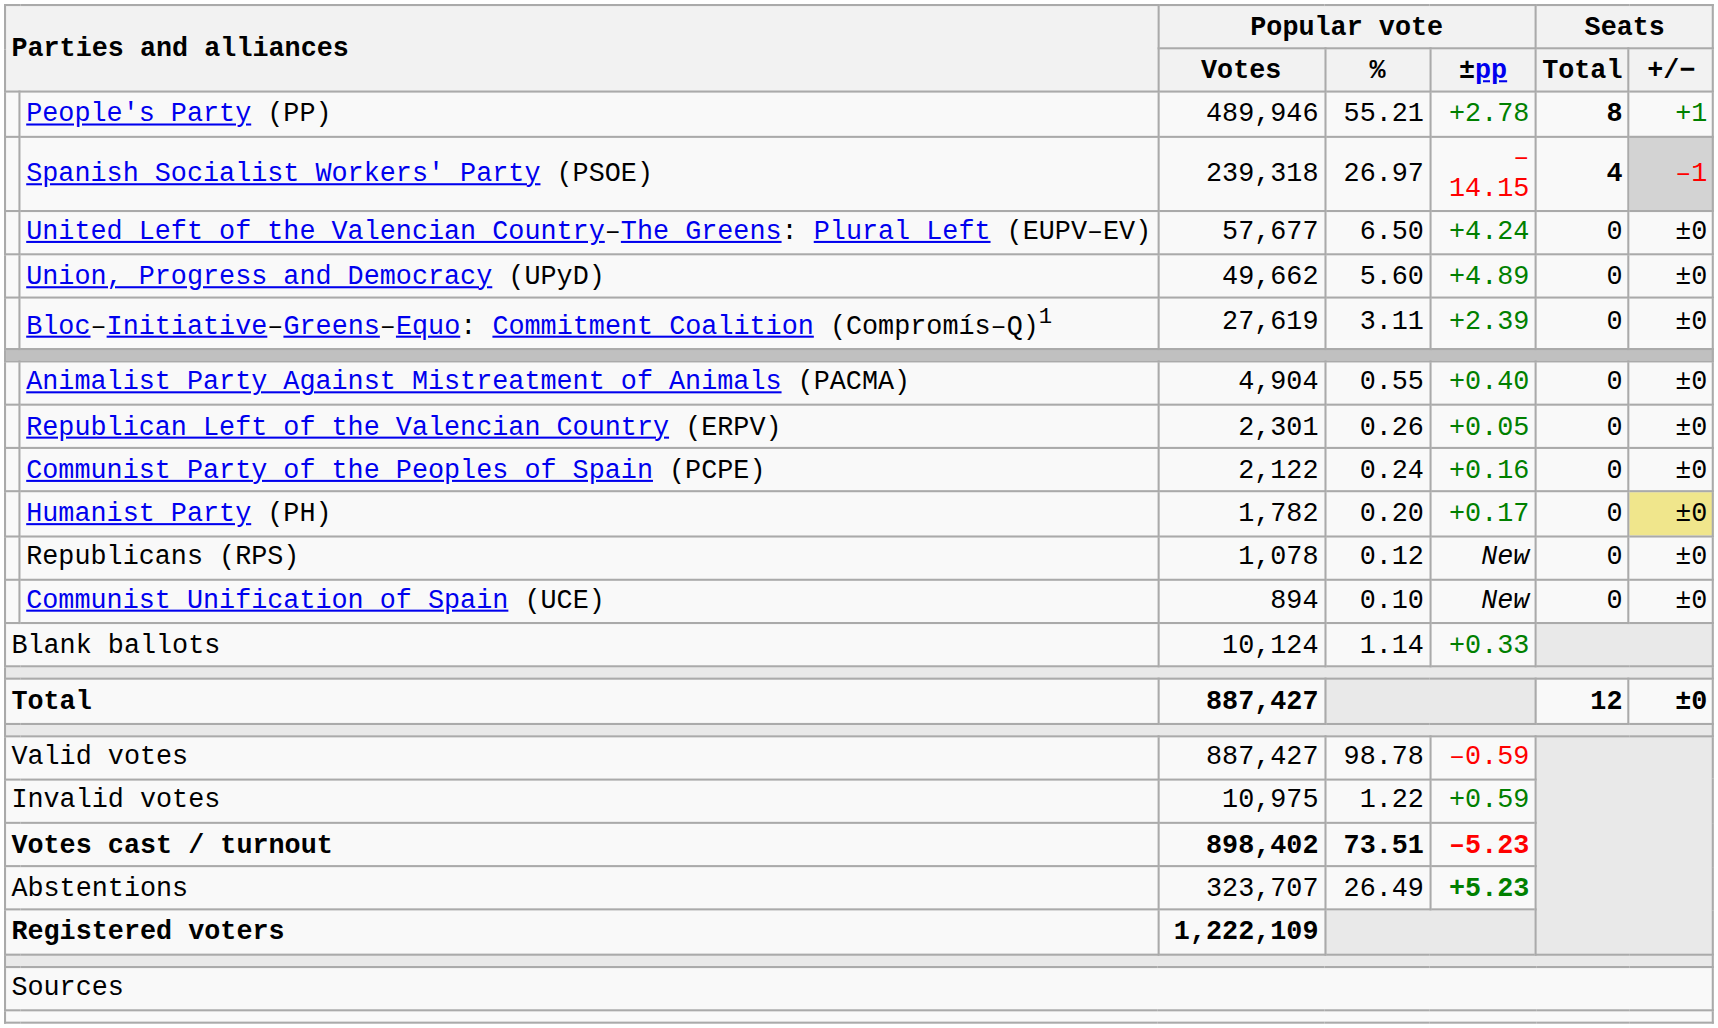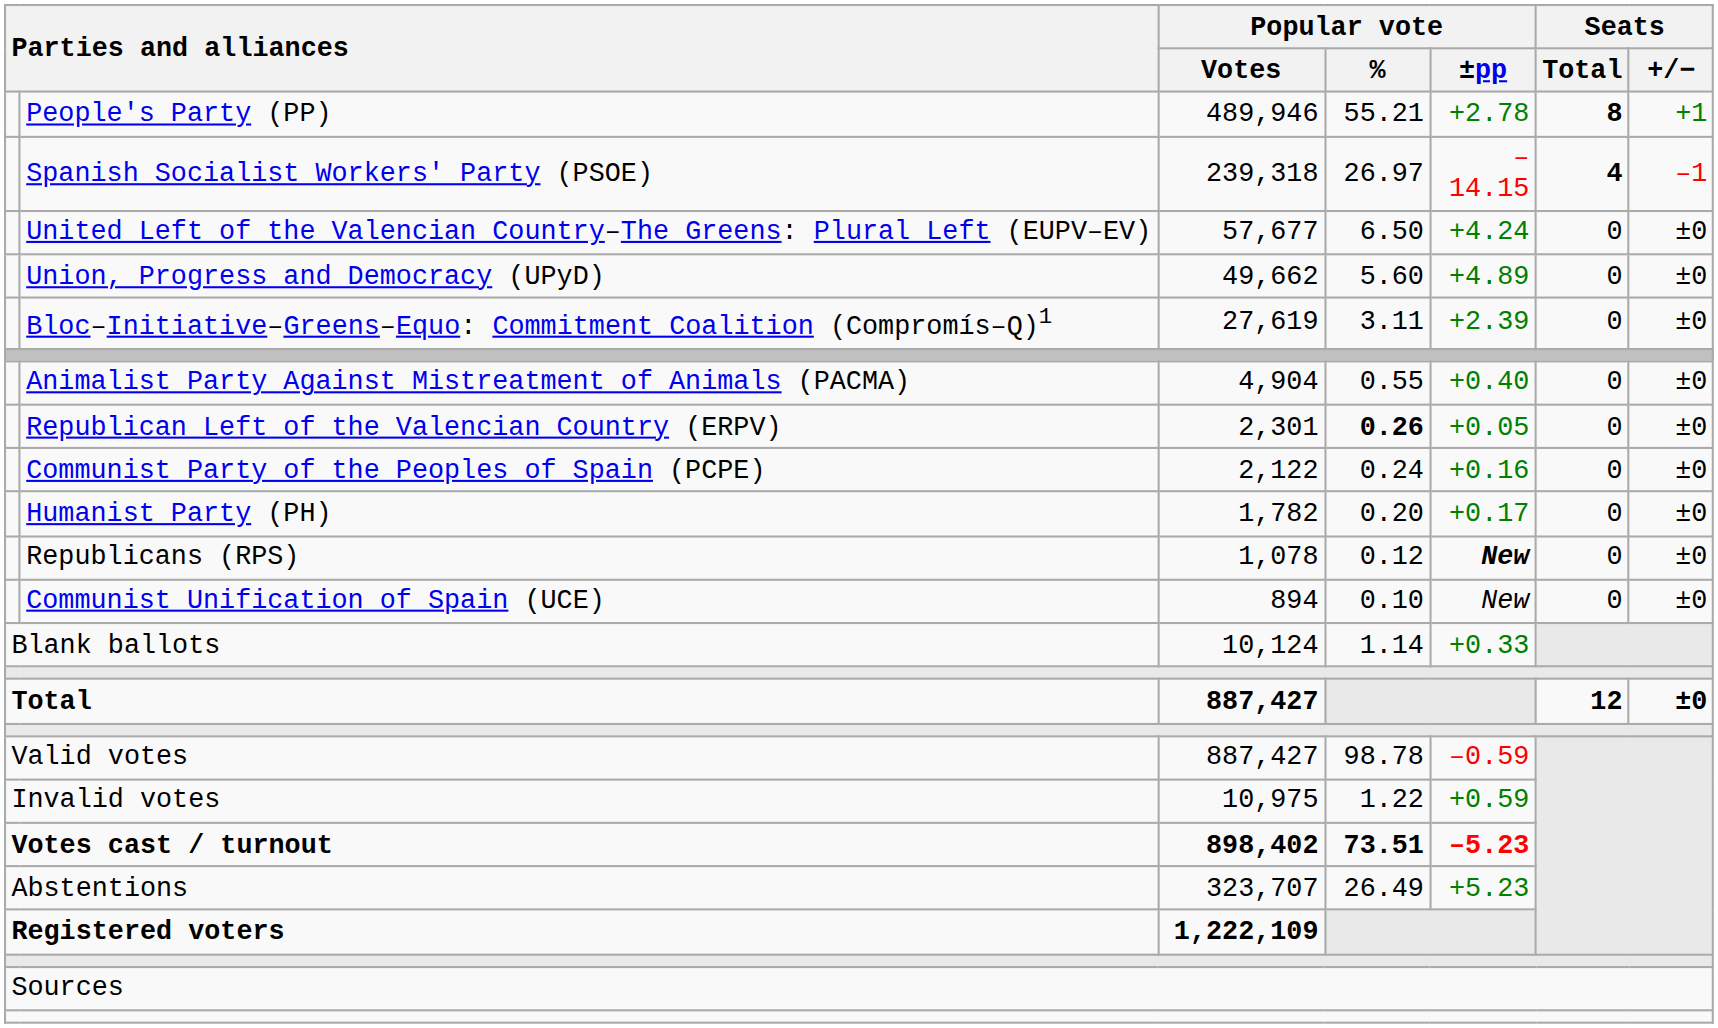Spanish Socialist Workers' Party (PSOE) | Seats / +/−: lightgrey background -> no background
Republican Left of the Valencian Country (ERPV) | Popular vote / %: normal -> bold
Humanist Party (PH) | Seats / +/−: khaki background -> no background
Republicans (RPS) | Popular vote / ±pp: normal -> bold
Abstentions | Popular vote / ±pp: bold -> normal
